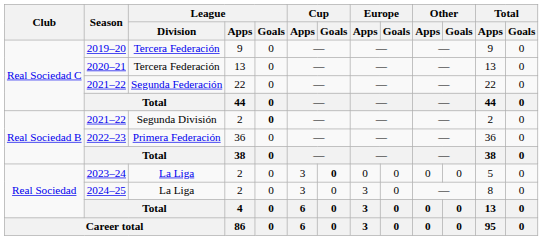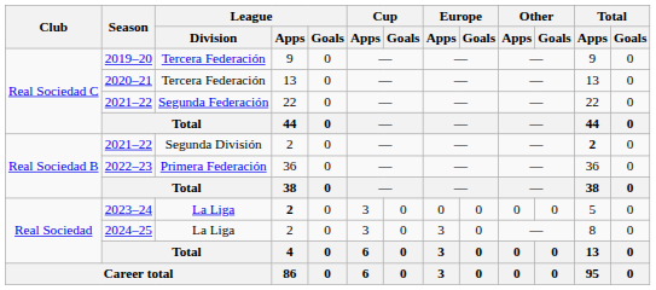2021–22 / Segunda División | League / Goals: bold -> normal
2021–22 / Segunda División | Total / Apps: normal -> bold
2023–24 | League / Apps: normal -> bold
2023–24 | Cup / Goals: bold -> normal
